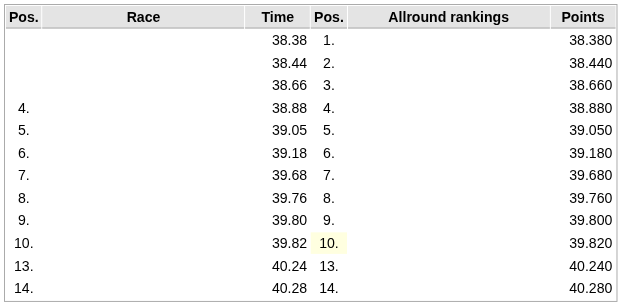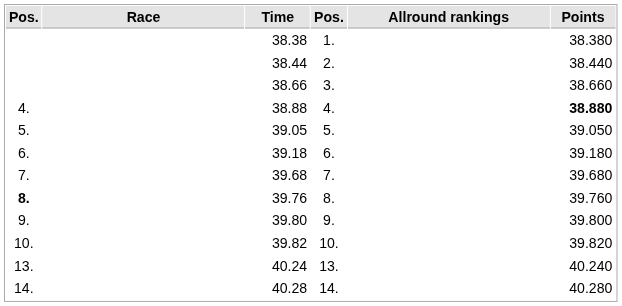38.88 | Points: normal -> bold
39.76 | column 1: normal -> bold
39.82 | column 4: lightyellow background -> no background
